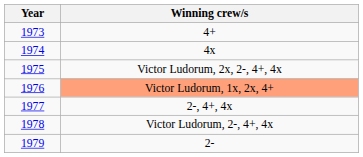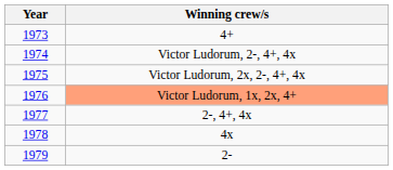1974 | Winning crew/s: 4x -> Victor Ludorum, 2-, 4+, 4x
1978 | Winning crew/s: Victor Ludorum, 2-, 4+, 4x -> 4x
